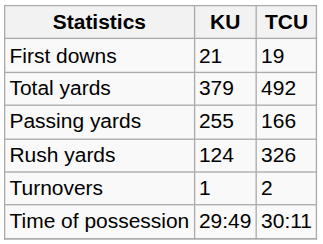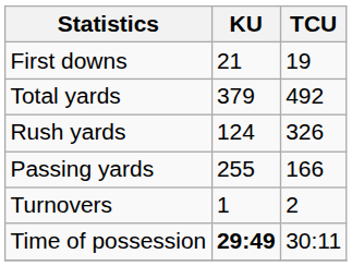rows swapped: Rush yards <-> Passing yards
Time of possession | KU: normal -> bold
